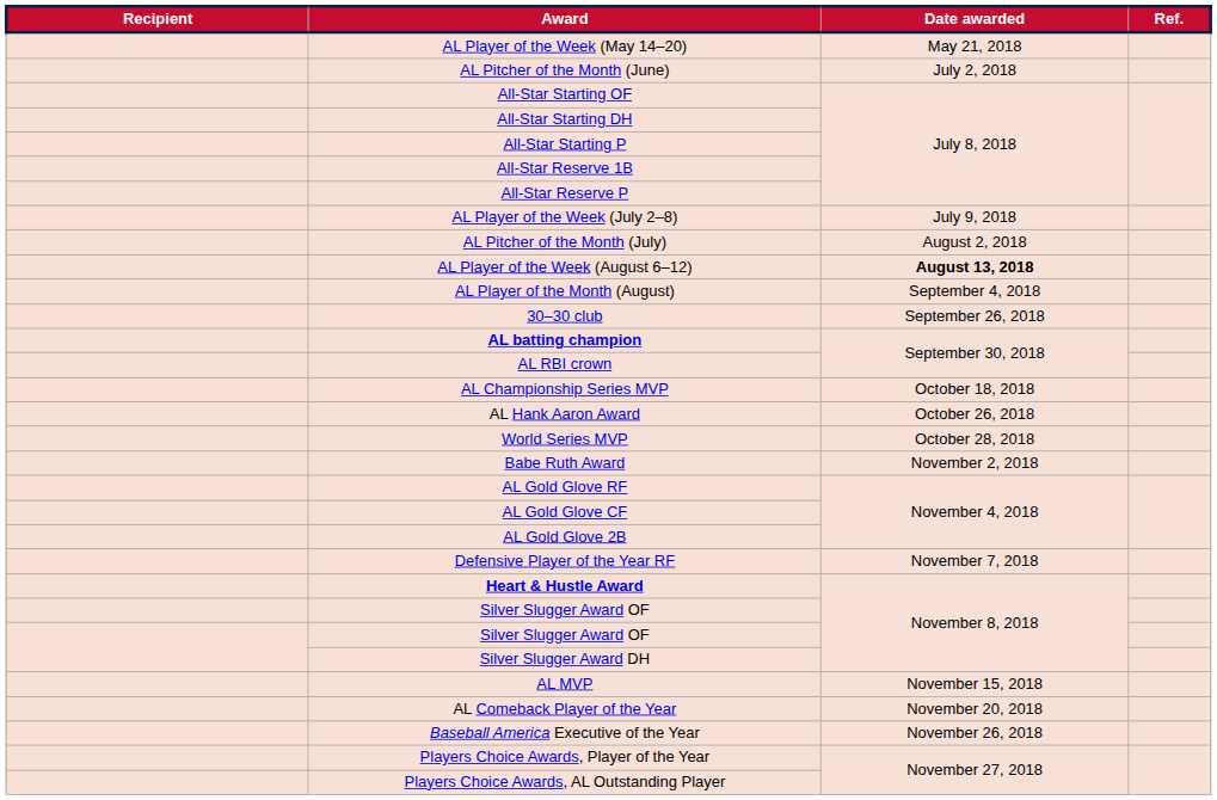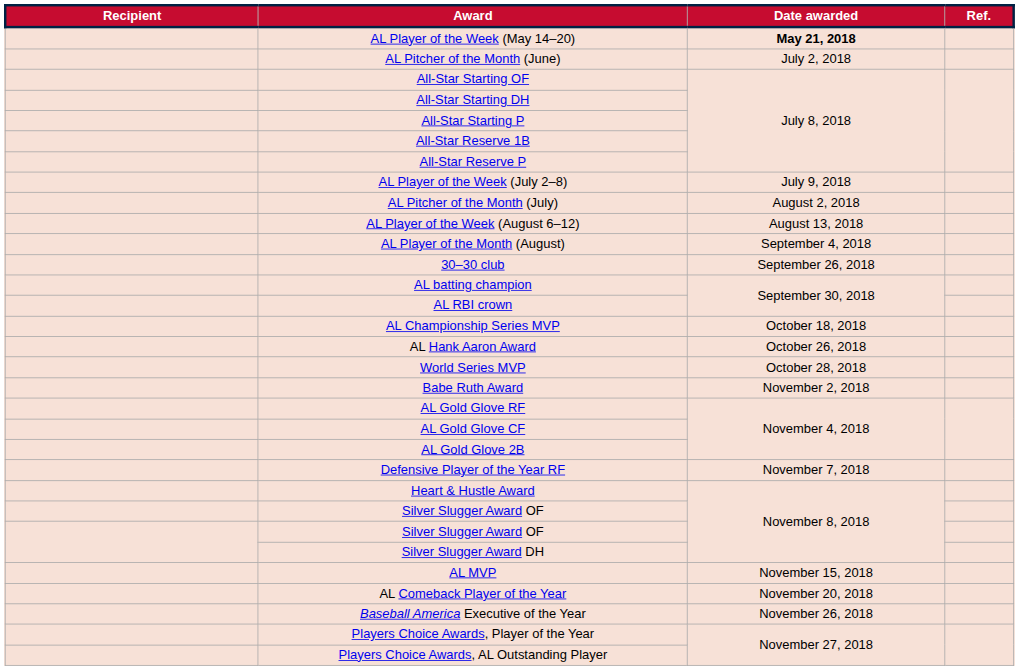AL Player of the Week (May 14–20) | Date awarded: normal -> bold
AL Player of the Week (August 6–12) | Date awarded: bold -> normal
AL batting champion | Award: bold -> normal
Heart & Hustle Award | Award: bold -> normal
